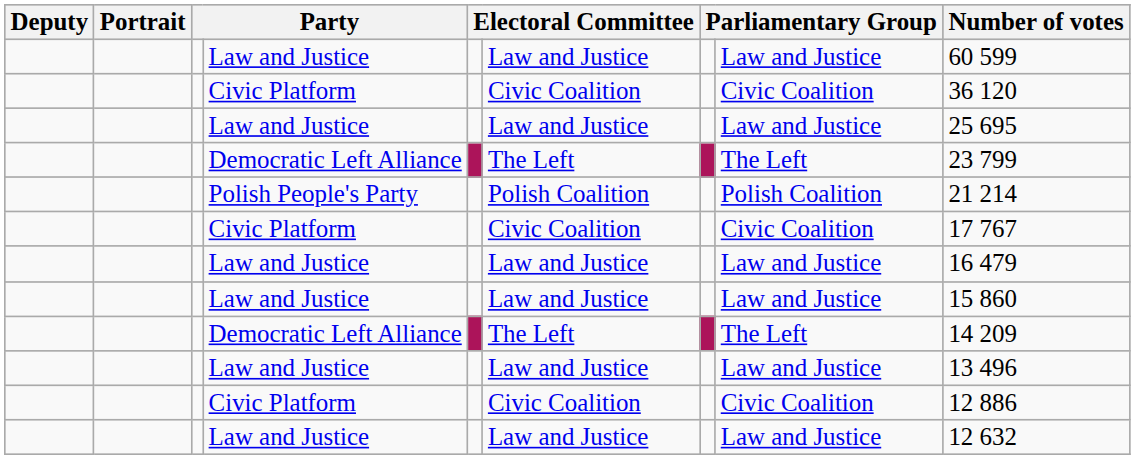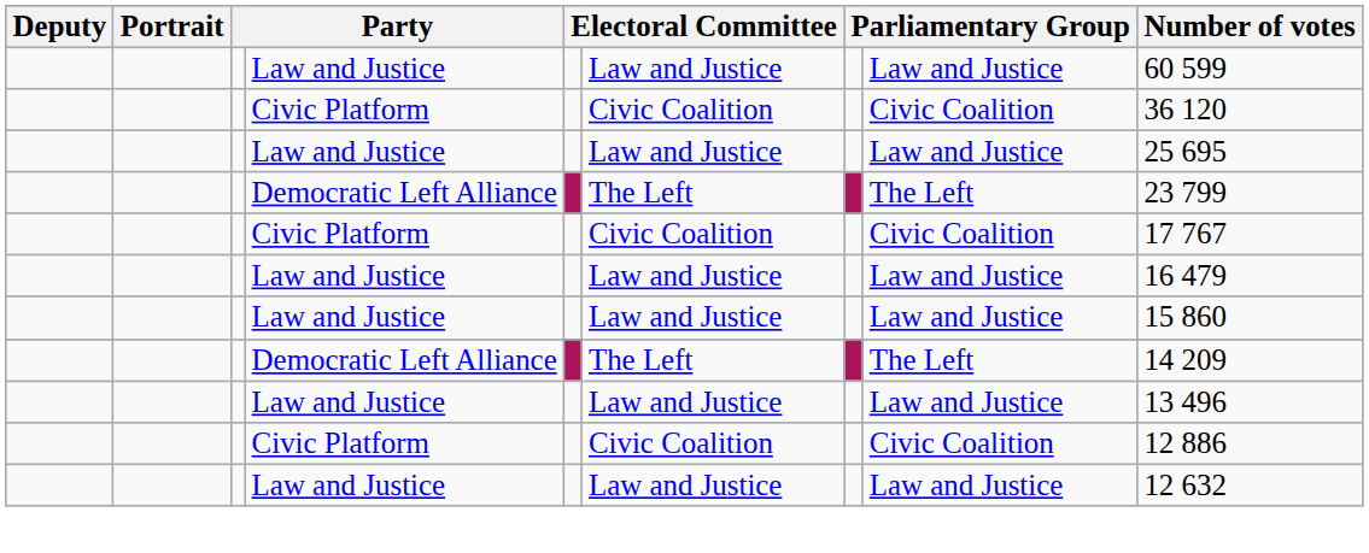- row: Polish People's Party | Polish Coalition | Polish Coalition | 21 214
